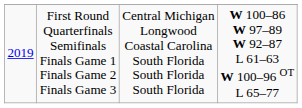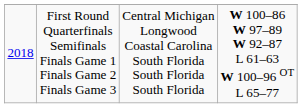row 1 | column 1: 2019 -> 2018
